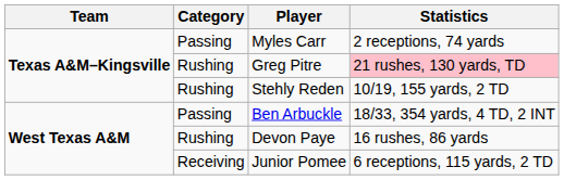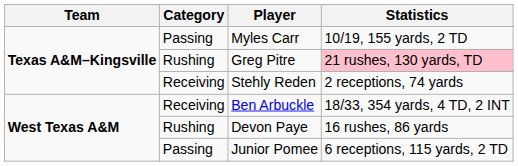Myles Carr | Statistics: 2 receptions, 74 yards -> 10/19, 155 yards, 2 TD
Stehly Reden | Category: Rushing -> Receiving
Stehly Reden | Statistics: 10/19, 155 yards, 2 TD -> 2 receptions, 74 yards
Ben Arbuckle | Category: Passing -> Receiving
Junior Pomee | Category: Receiving -> Passing
